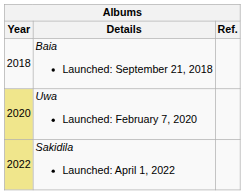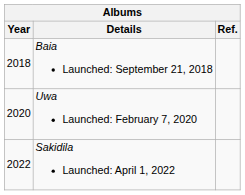Uwa Launched: February 7, 2020 | Year: khaki background -> no background
Sakidila Launched: April 1, 2022 | Year: khaki background -> no background
